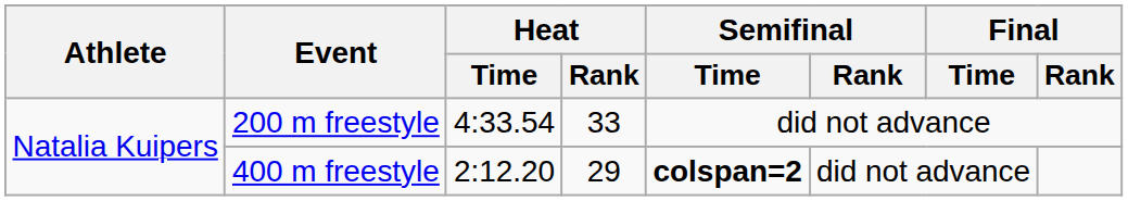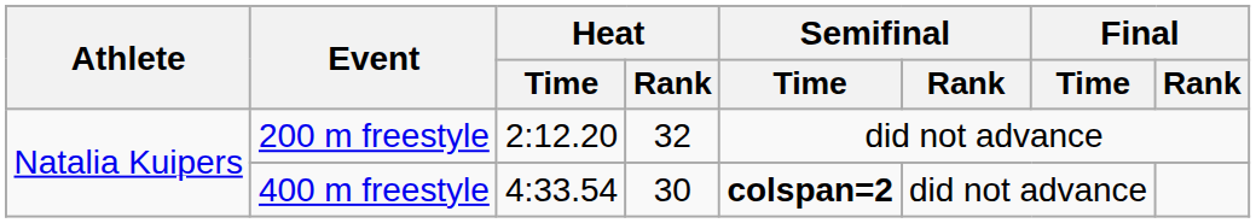200 m freestyle | Heat / Time: 4:33.54 -> 2:12.20
200 m freestyle | Heat / Rank: 33 -> 32
400 m freestyle | Heat / Time: 2:12.20 -> 4:33.54
400 m freestyle | Heat / Rank: 29 -> 30
